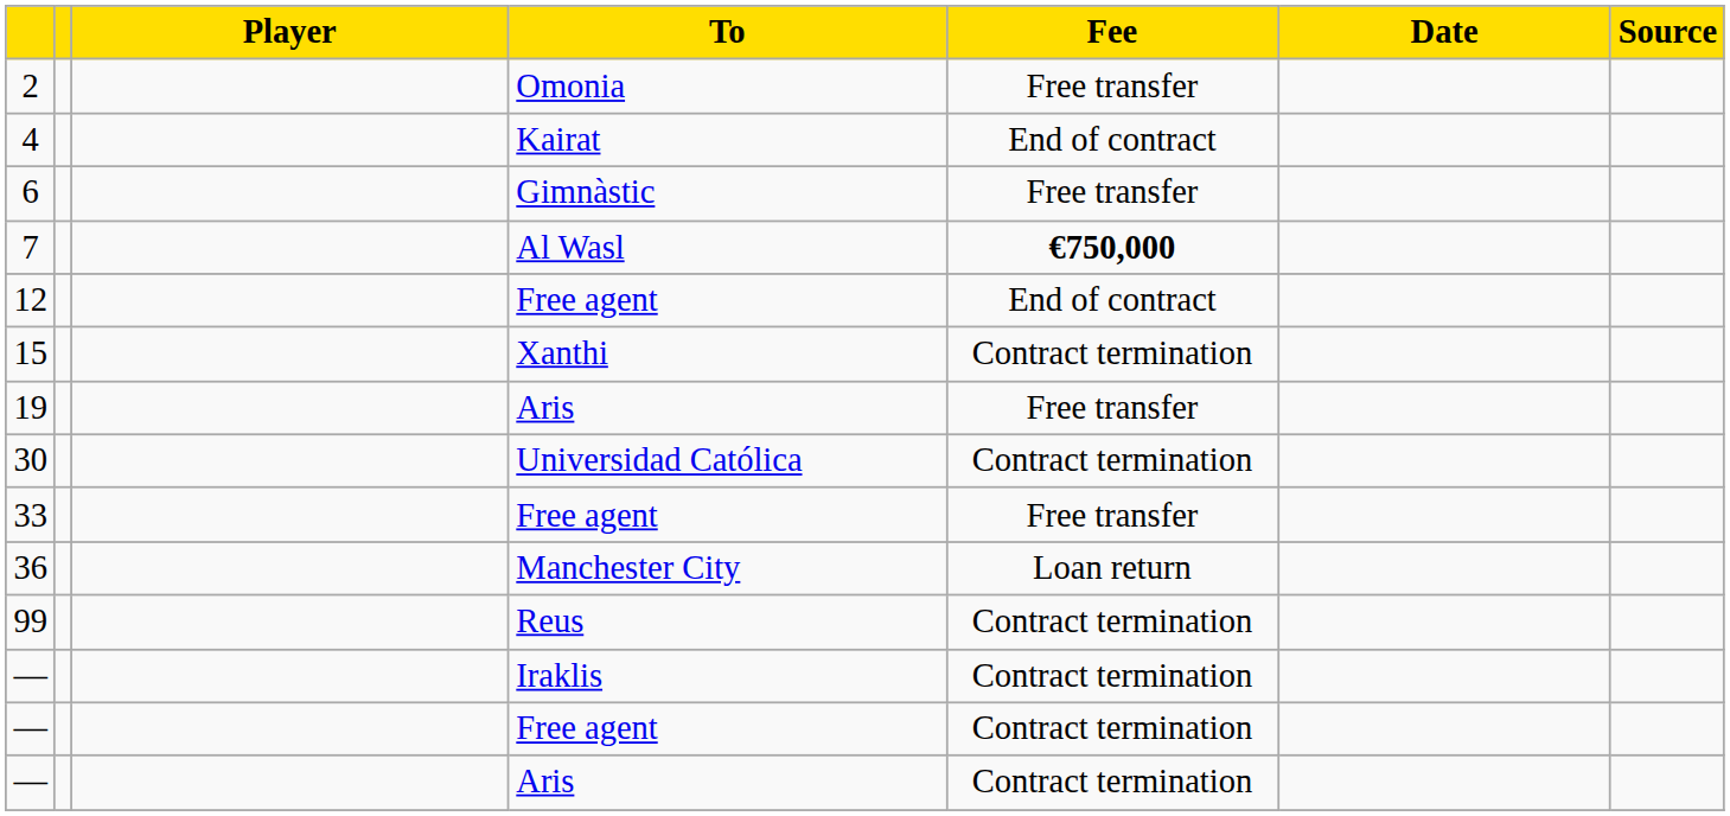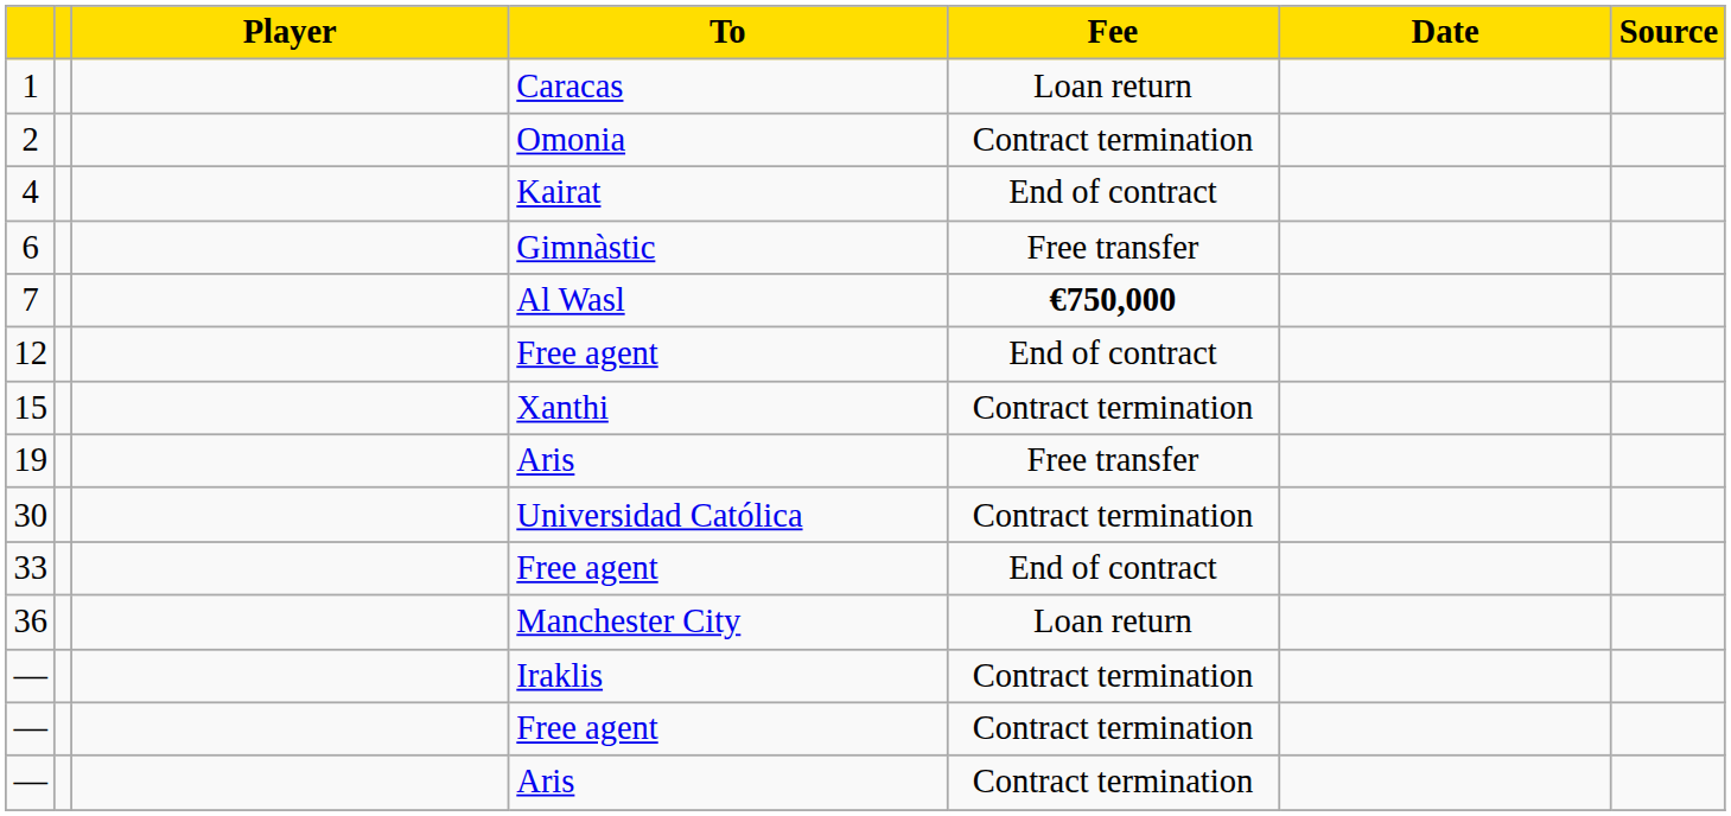+ row: 1 | Caracas | Loan return
2 | Fee: Free transfer -> Contract termination
33 | Fee: Free transfer -> End of contract
- row: 99 | Reus | Contract termination
